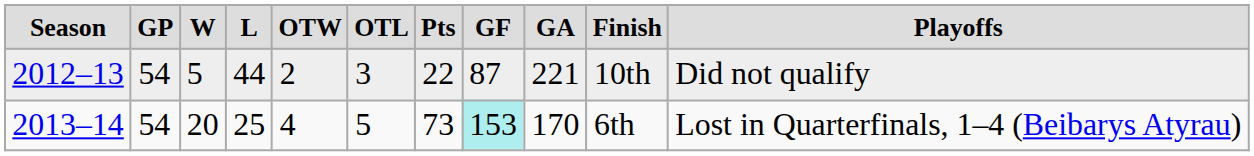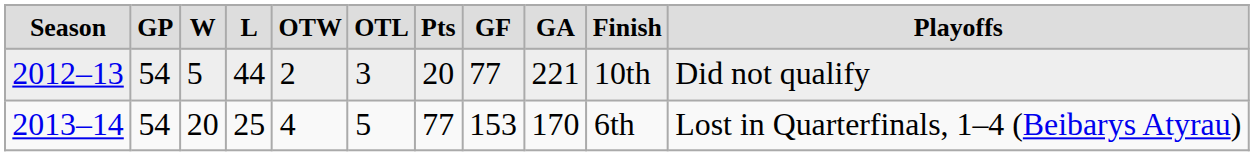2012–13 | Pts: 22 -> 20
2012–13 | GF: 87 -> 77
2013–14 | Pts: 73 -> 77
2013–14 | GF: paleturquoise background -> no background
